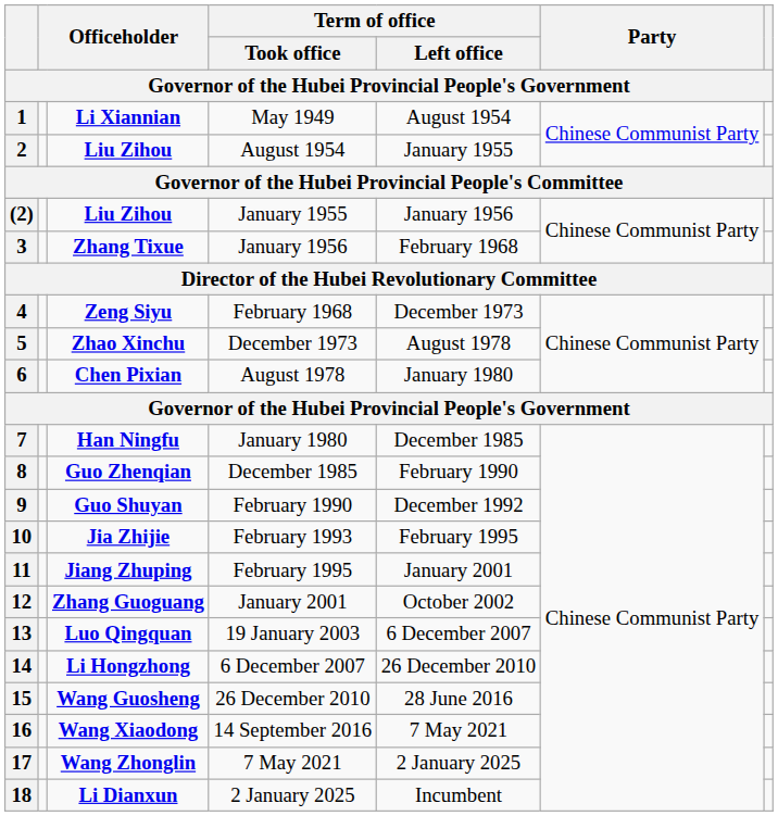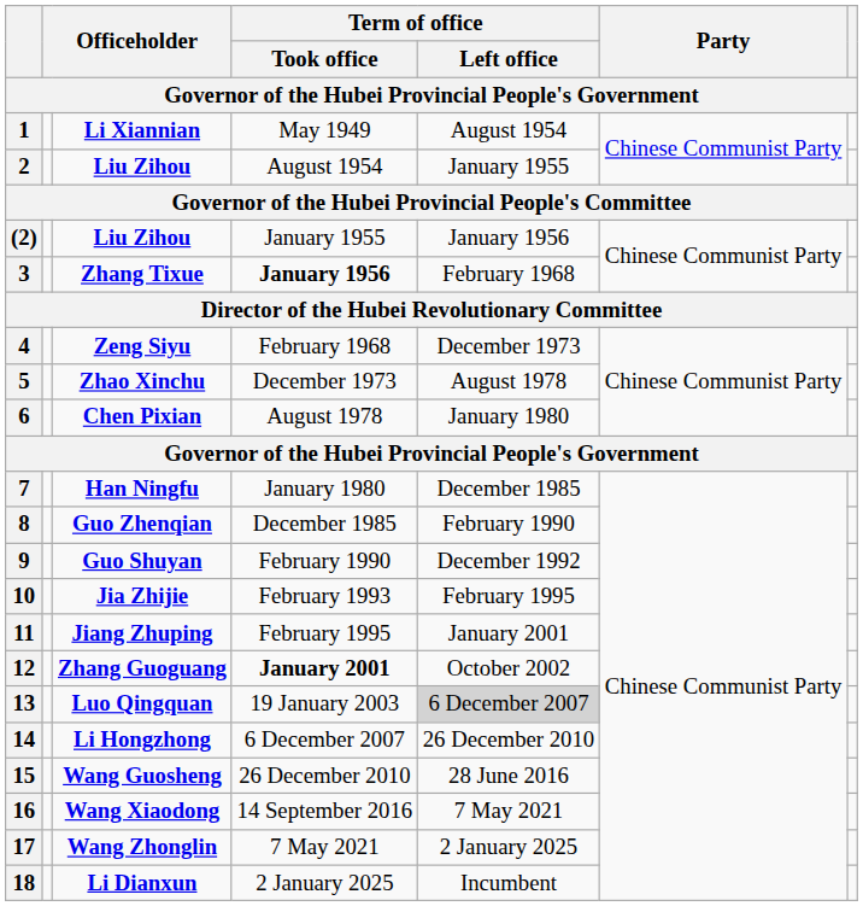3 | Term of office / Took office: normal -> bold
12 | Term of office / Took office: normal -> bold
13 | Term of office / Left office: no background -> lightgrey background
